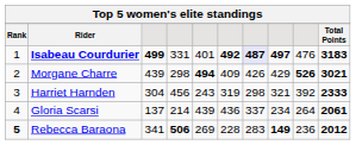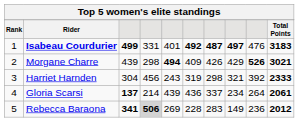Isabeau Courdurier | column 7: lavender background -> no background
Gloria Scarsi | column 3: normal -> bold
Rebecca Baraona | Rank: bold -> normal
Rebecca Baraona | column 3: normal -> bold
Rebecca Baraona | column 4: no background -> lightgrey background
Rebecca Baraona | column 8: bold -> normal
